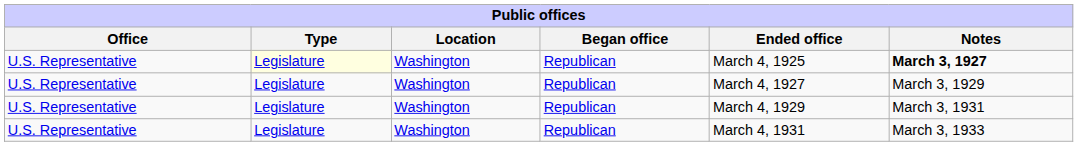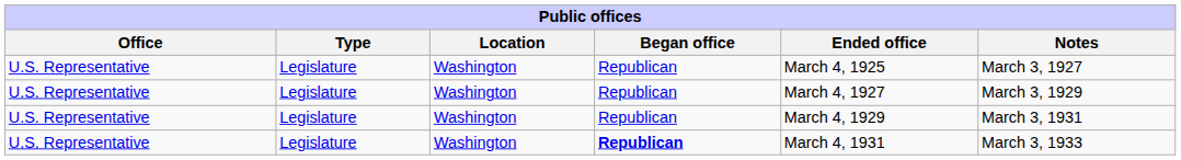row 3 | Type: lightyellow background -> no background
row 3 | Notes: bold -> normal
row 6 | Began office: normal -> bold
